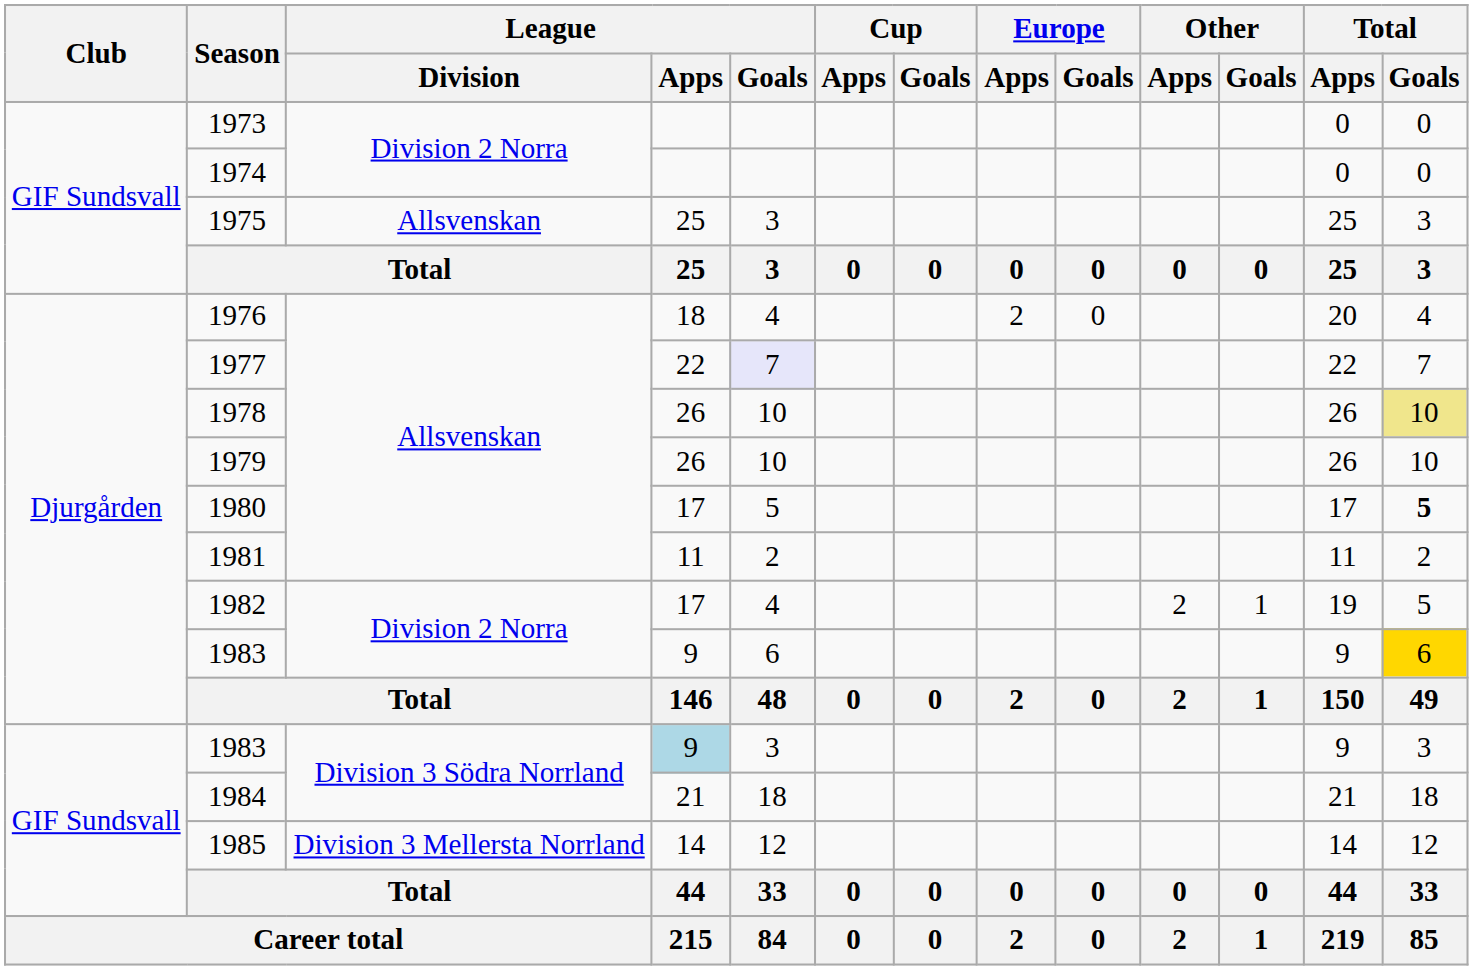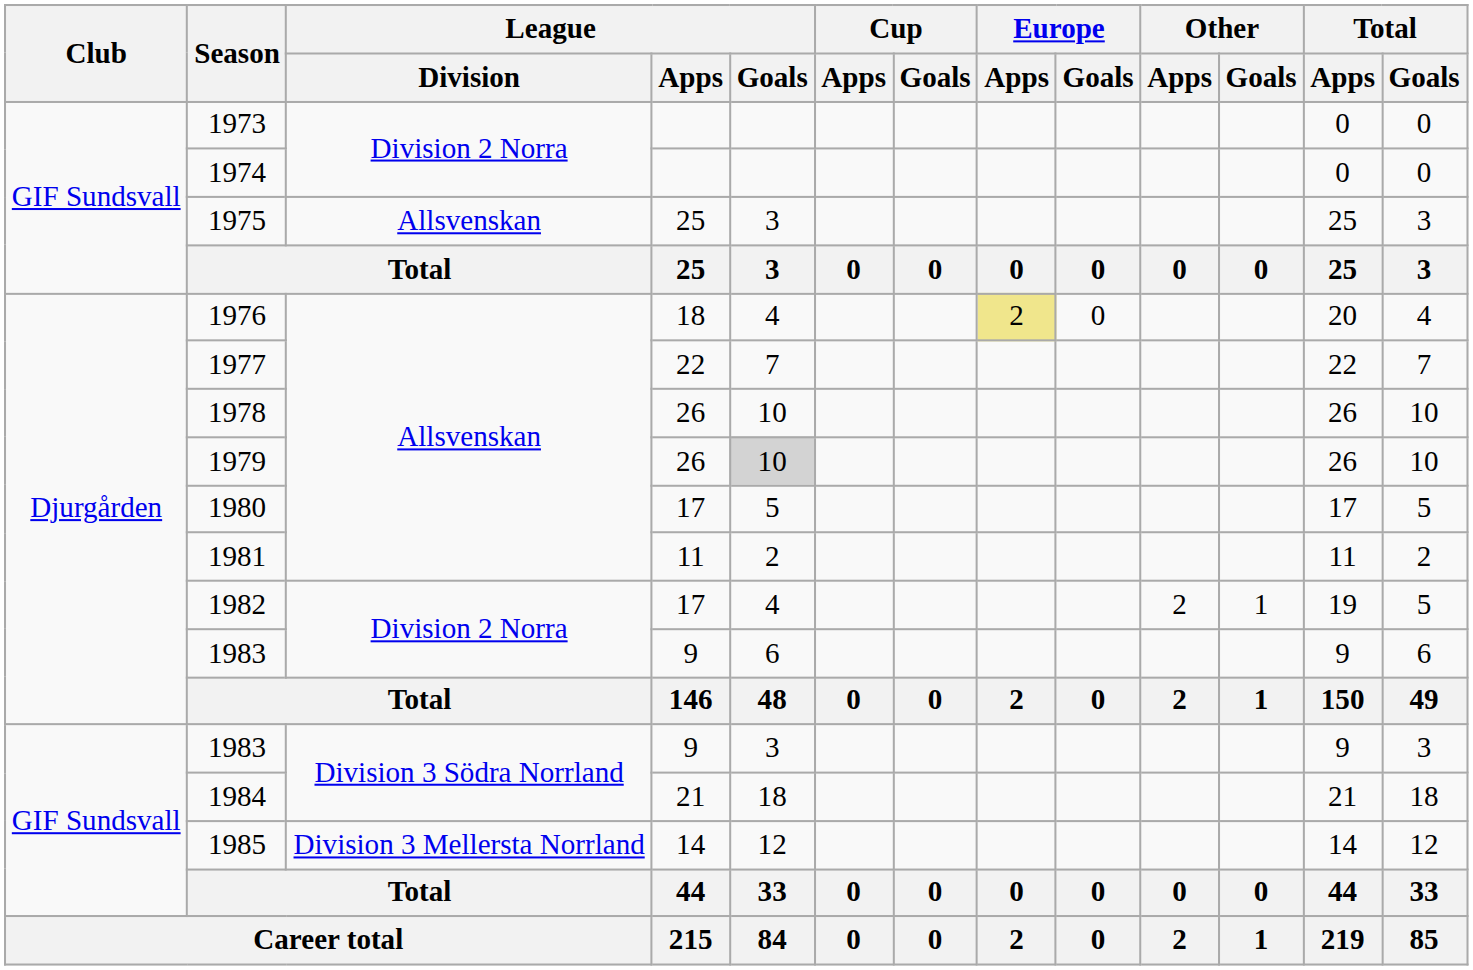1976 | Europe / Apps: no background -> khaki background
1977 | League / Goals: lavender background -> no background
1978 | Total / Goals: khaki background -> no background
1979 | League / Goals: no background -> lightgrey background
1980 | Total / Goals: bold -> normal
1983 / Division 2 Norra | Total / Goals: gold background -> no background
1983 / Division 3 Södra Norrland | League / Apps: lightblue background -> no background
